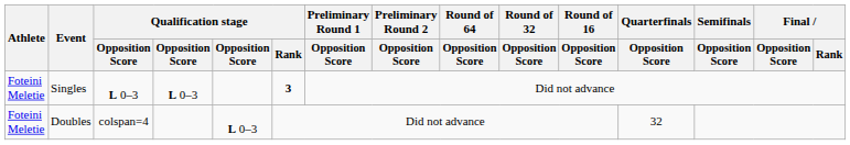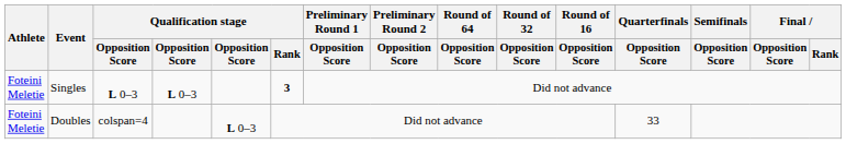Doubles | Quarterfinals / Opposition Score: 32 -> 33
